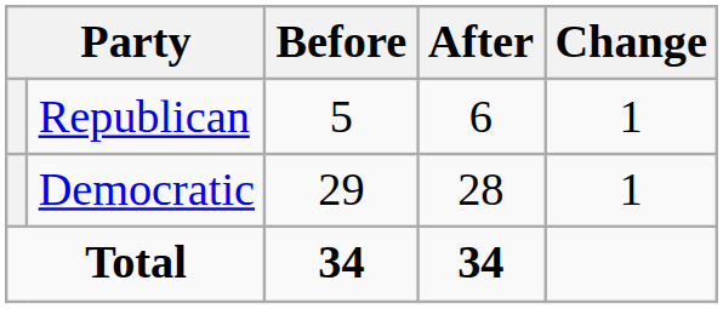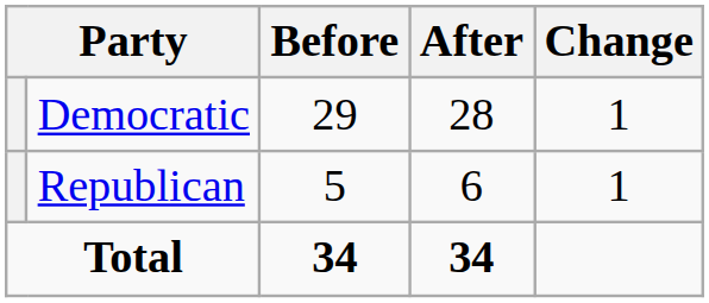rows swapped: Democratic <-> Republican
